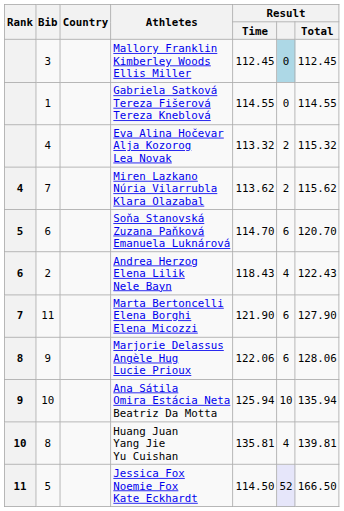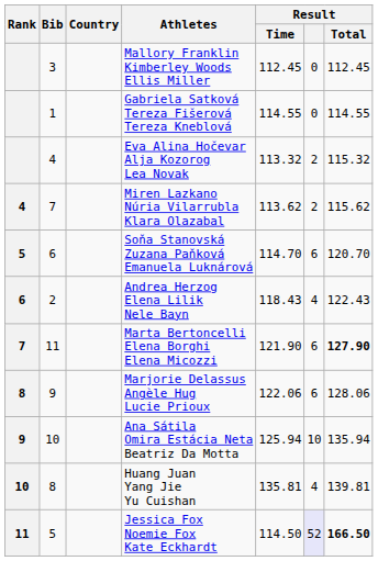Mallory Franklin Kimberley Woods Ellis Miller | Result: lightblue background -> no background
Marta Bertoncelli Elena Borghi Elena Micozzi | Result / Total: normal -> bold
Jessica Fox Noemie Fox Kate Eckhardt | Result / Total: normal -> bold
